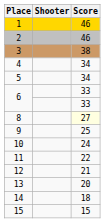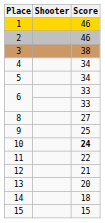8 | Score: lightyellow background -> no background
10 | Score: normal -> bold
